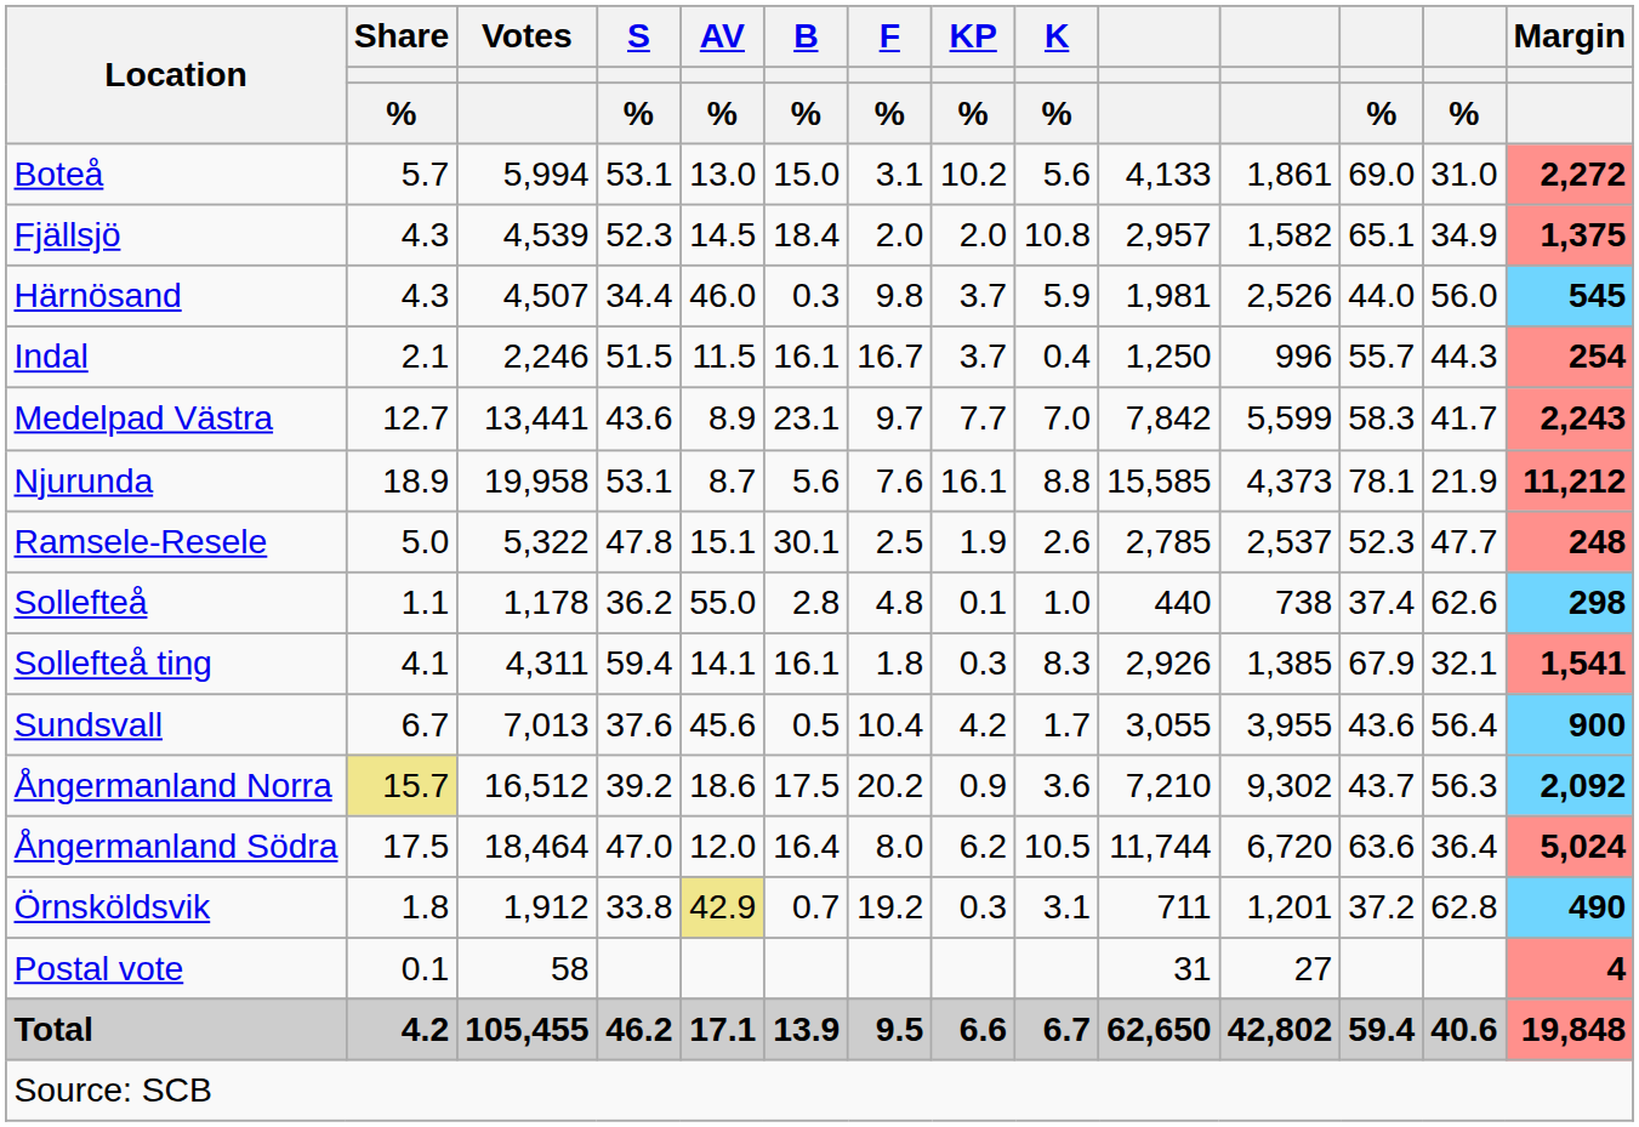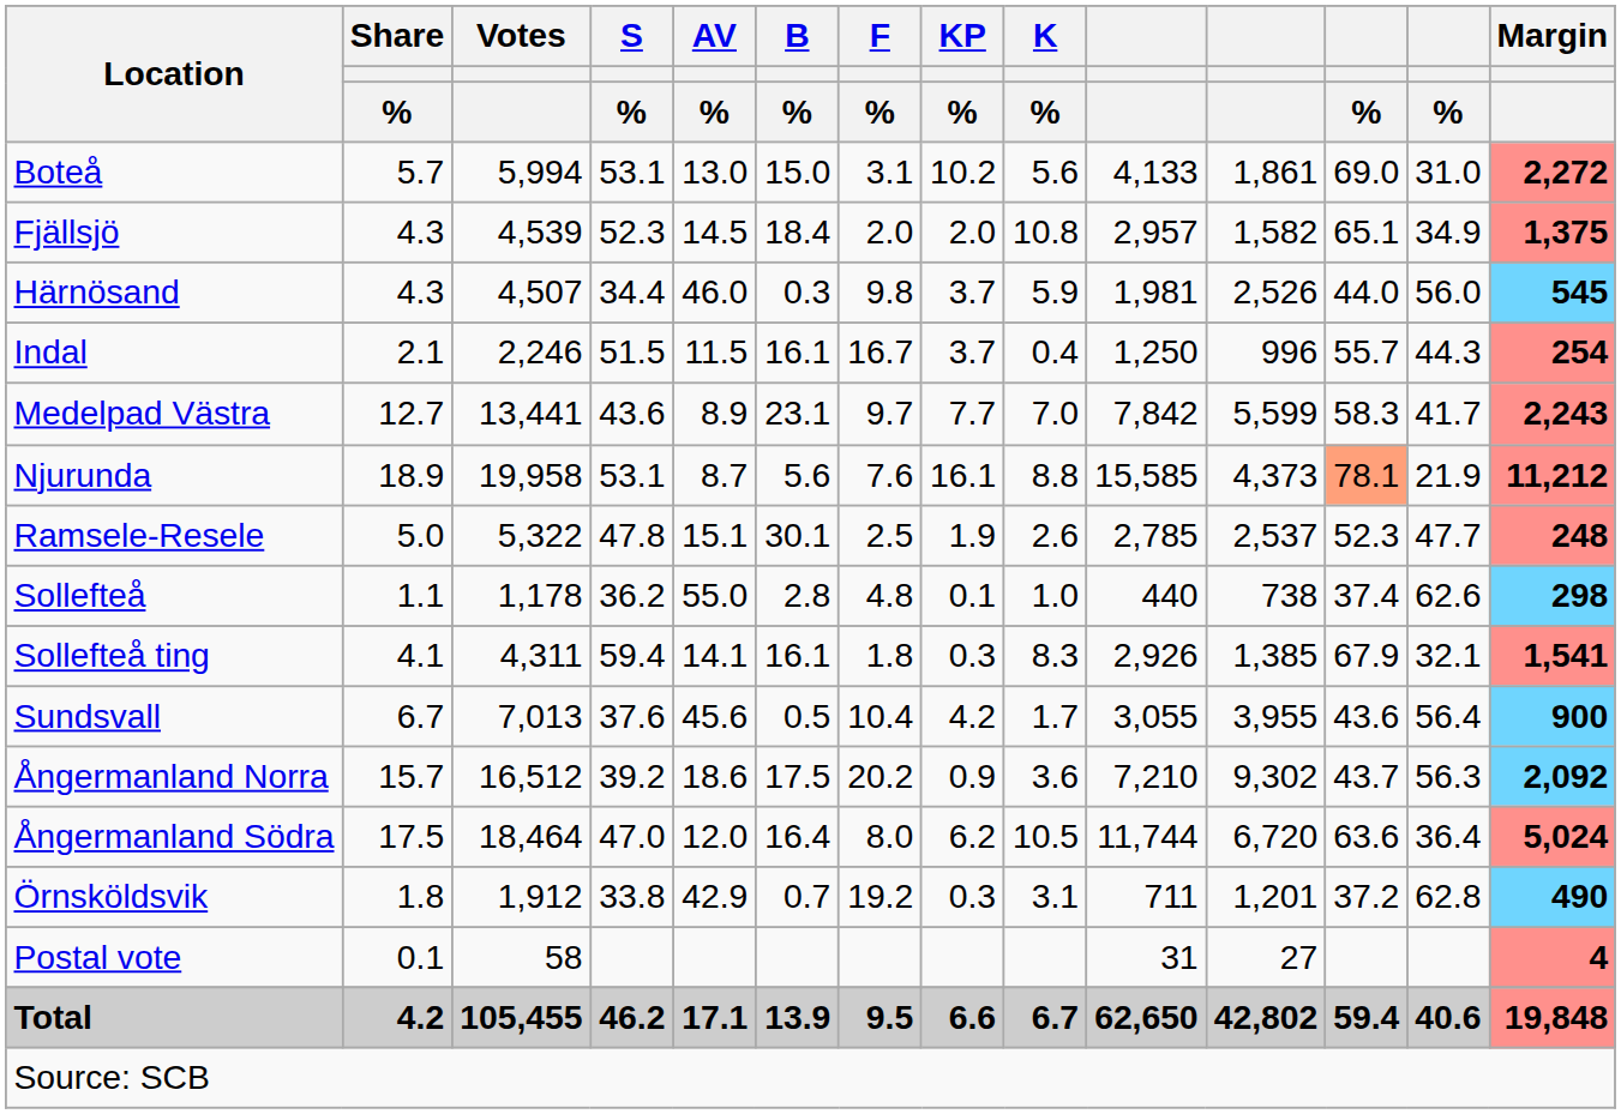Njurunda | column 12: no background -> lightsalmon background
Ångermanland Norra | Share / %: khaki background -> no background
Örnsköldsvik | AV / %: khaki background -> no background
